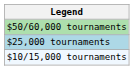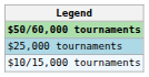row 2 | column 1: normal -> bold
